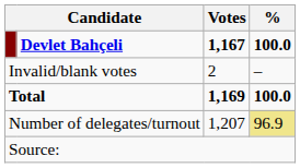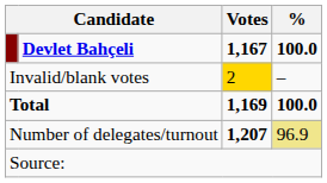Invalid/blank votes | Votes: no background -> gold background
Number of delegates/turnout | Votes: normal -> bold
